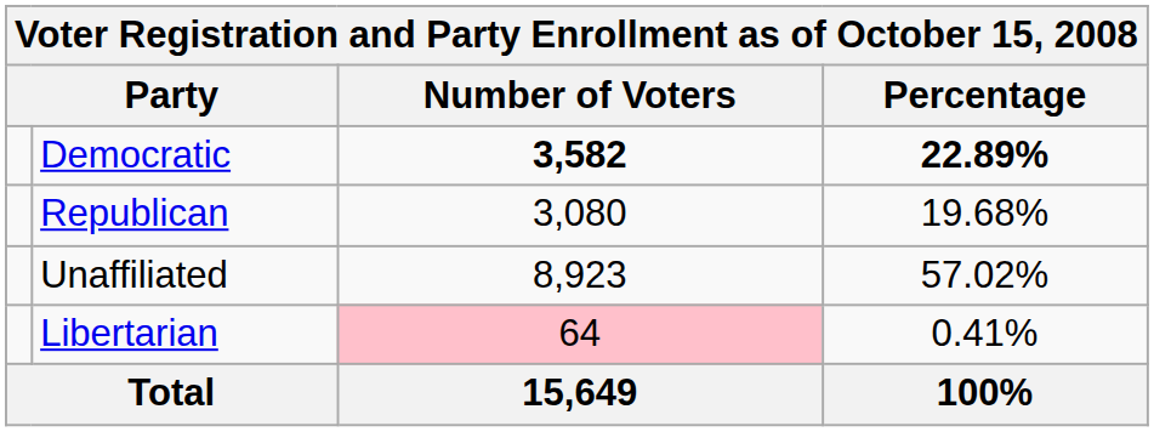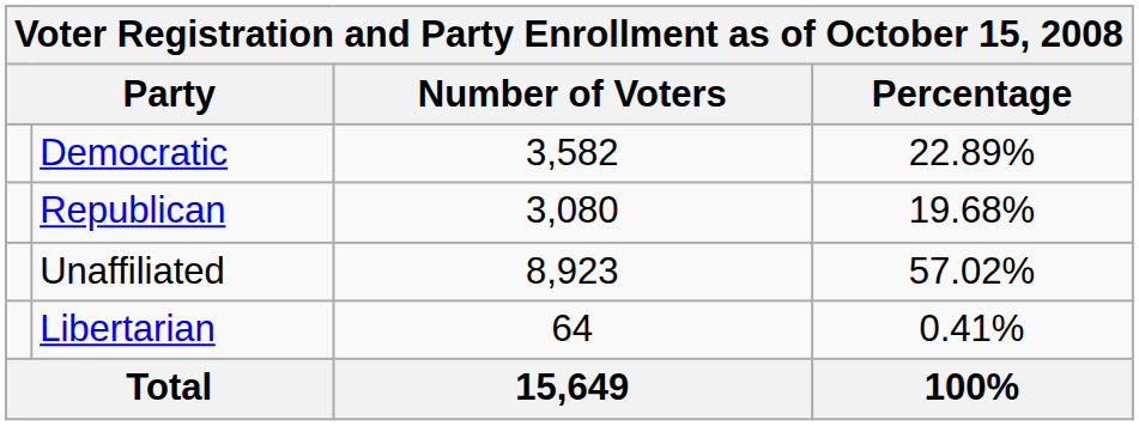Democratic | Number of Voters: bold -> normal
Democratic | Percentage: bold -> normal
Libertarian | Number of Voters: pink background -> no background
